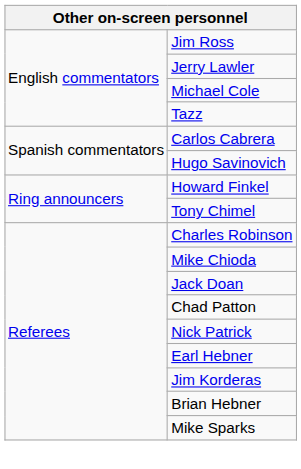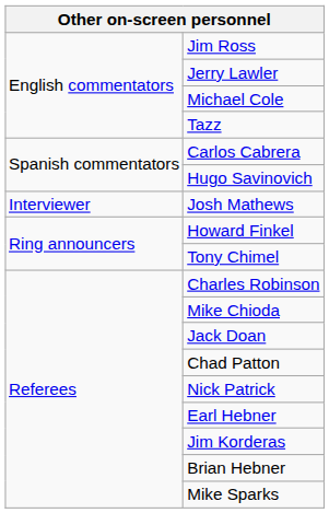+ row: Interviewer | Josh Mathews
